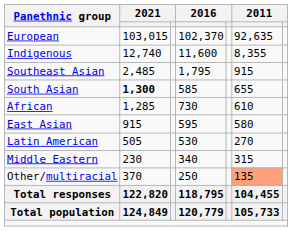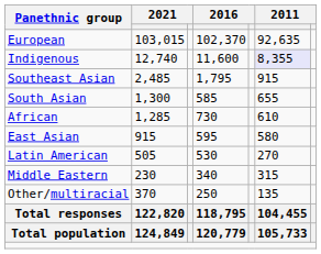Indigenous | column 6: no background -> lavender background
South Asian | column 2: bold -> normal
Other/multiracial | column 6: lightsalmon background -> no background
